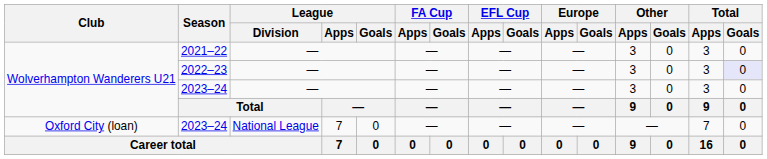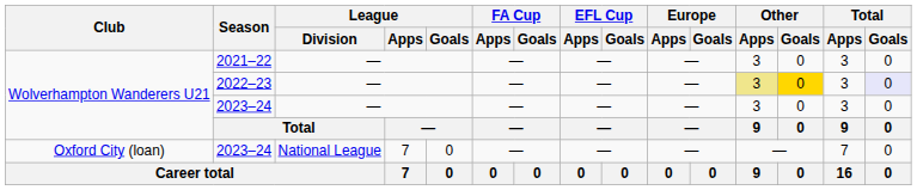2022–23 | Other / Apps: no background -> khaki background
2022–23 | Other / Goals: no background -> gold background
